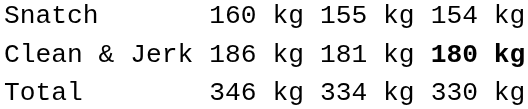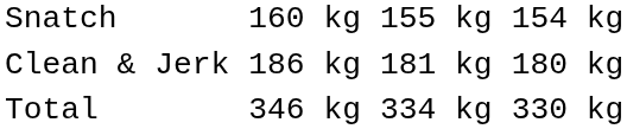Clean & Jerk | column 4: bold -> normal
